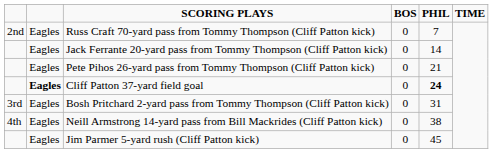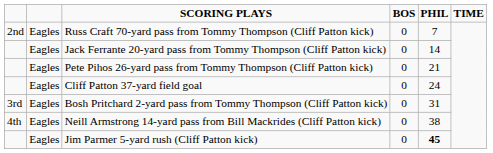Cliff Patton 37-yard field goal | column 2: bold -> normal
Cliff Patton 37-yard field goal | PHIL: bold -> normal
Jim Parmer 5-yard rush (Cliff Patton kick) | PHIL: normal -> bold
